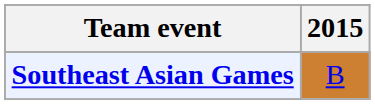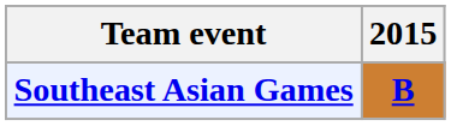Southeast Asian Games | 2015: normal -> bold
